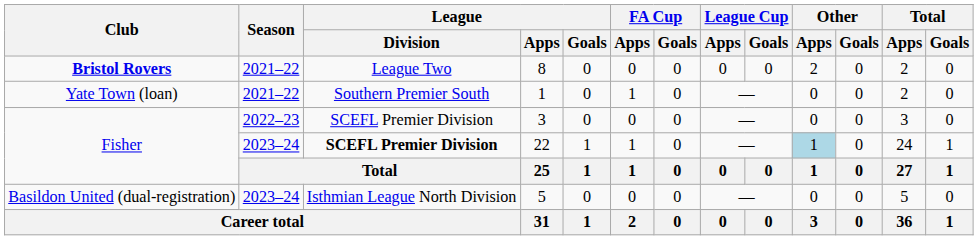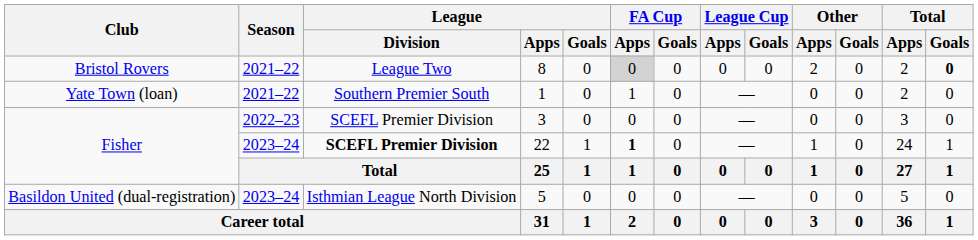8 | Club: bold -> normal
8 | FA Cup / Apps: no background -> lightgrey background
8 | Total / Goals: normal -> bold
22 | FA Cup / Apps: normal -> bold
22 | Other / Apps: lightblue background -> no background
